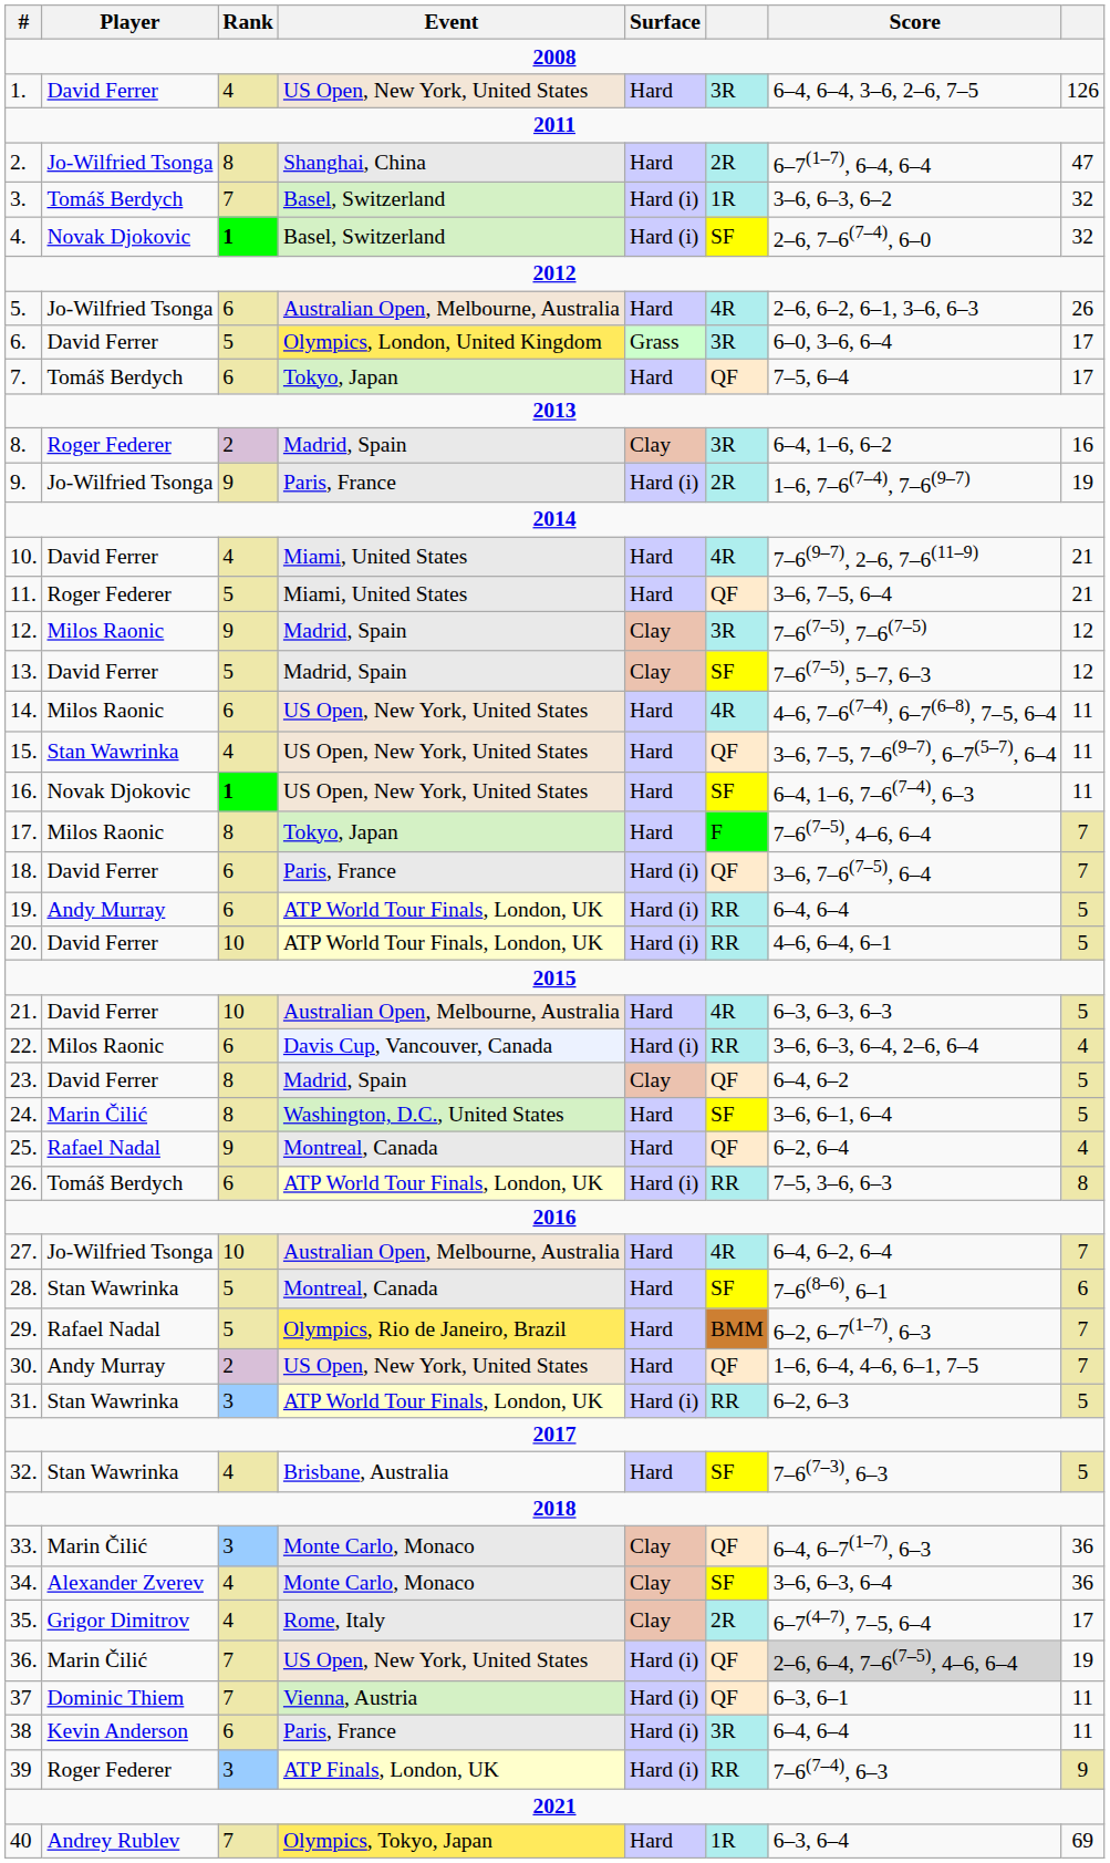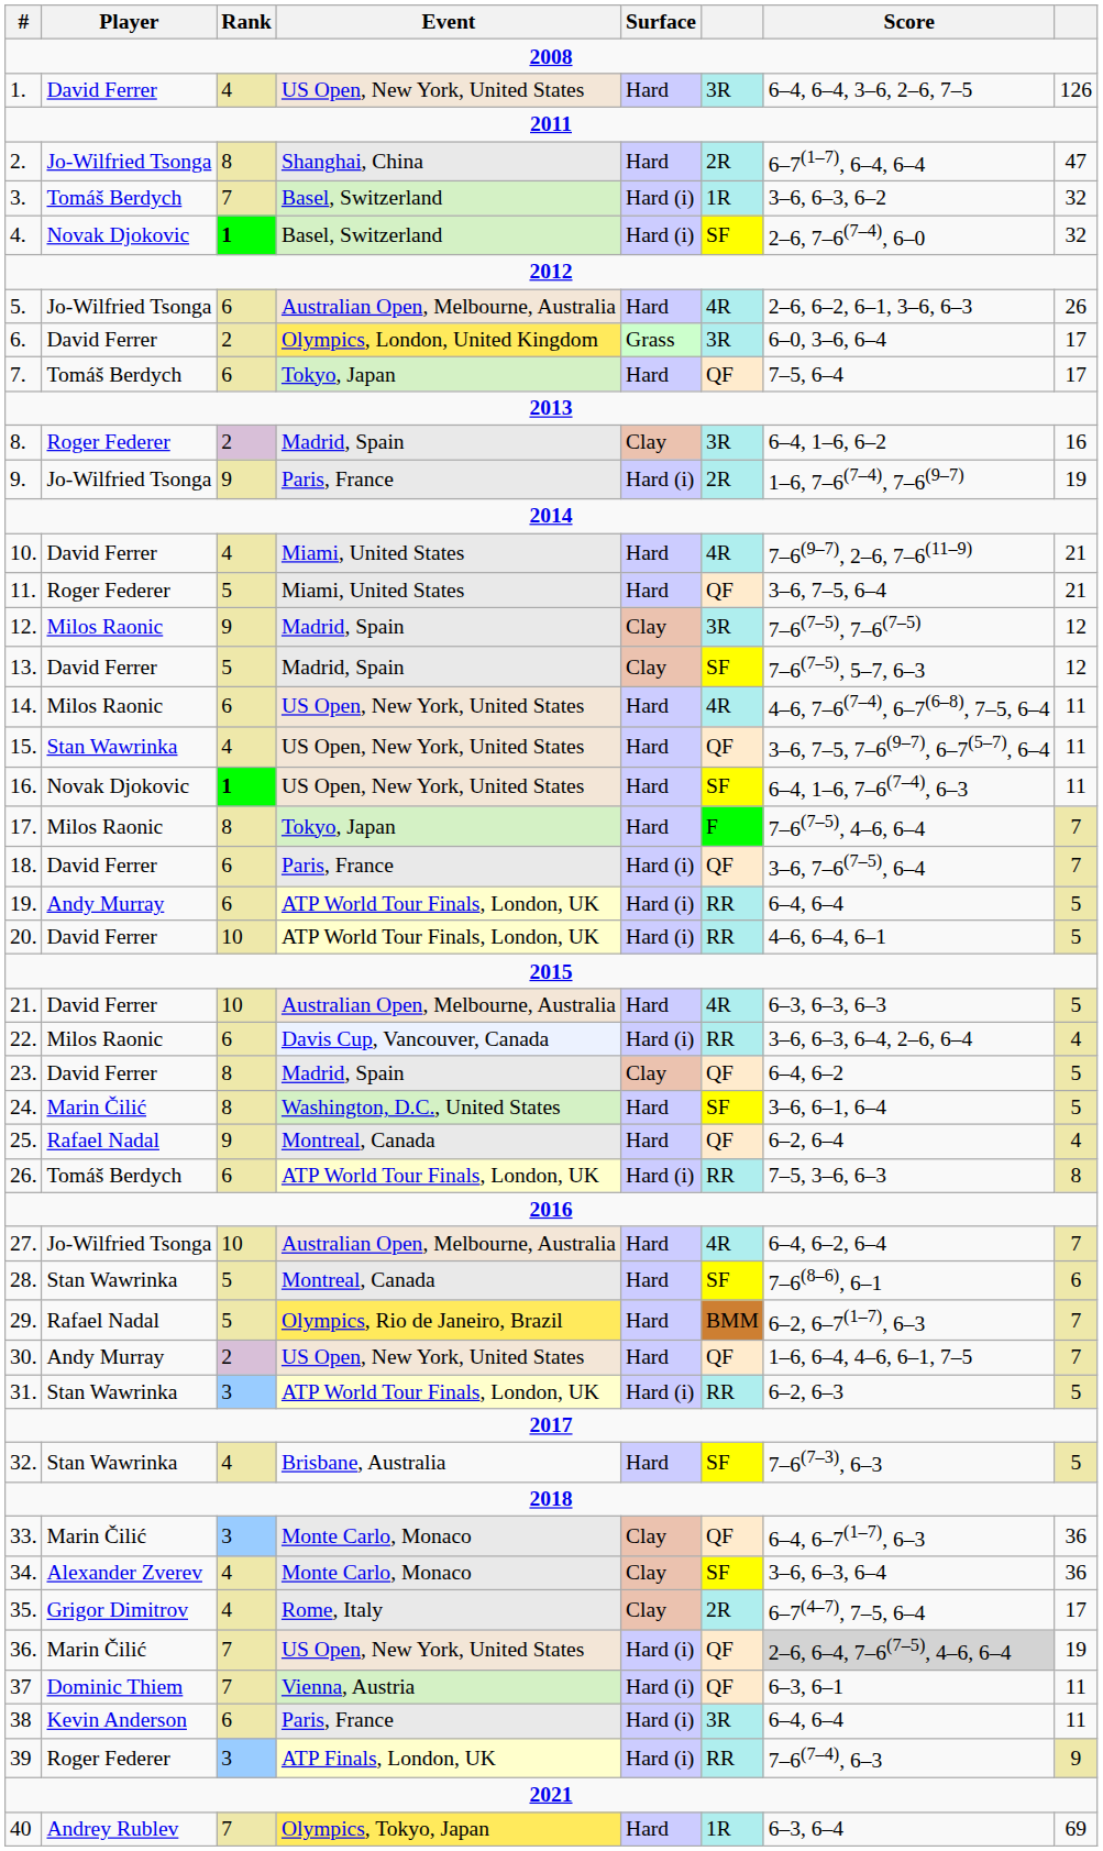6. | Rank: 5 -> 2
